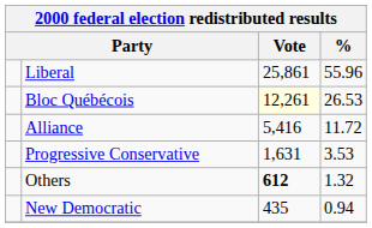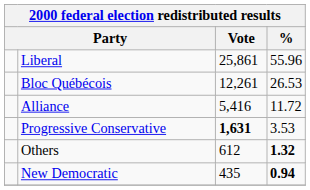Bloc Québécois | Vote: lightyellow background -> no background
Progressive Conservative | Vote: normal -> bold
Others | Vote: bold -> normal
Others | %: normal -> bold
New Democratic | %: normal -> bold
